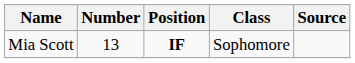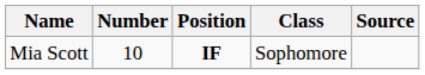Mia Scott | Number: 13 -> 10
